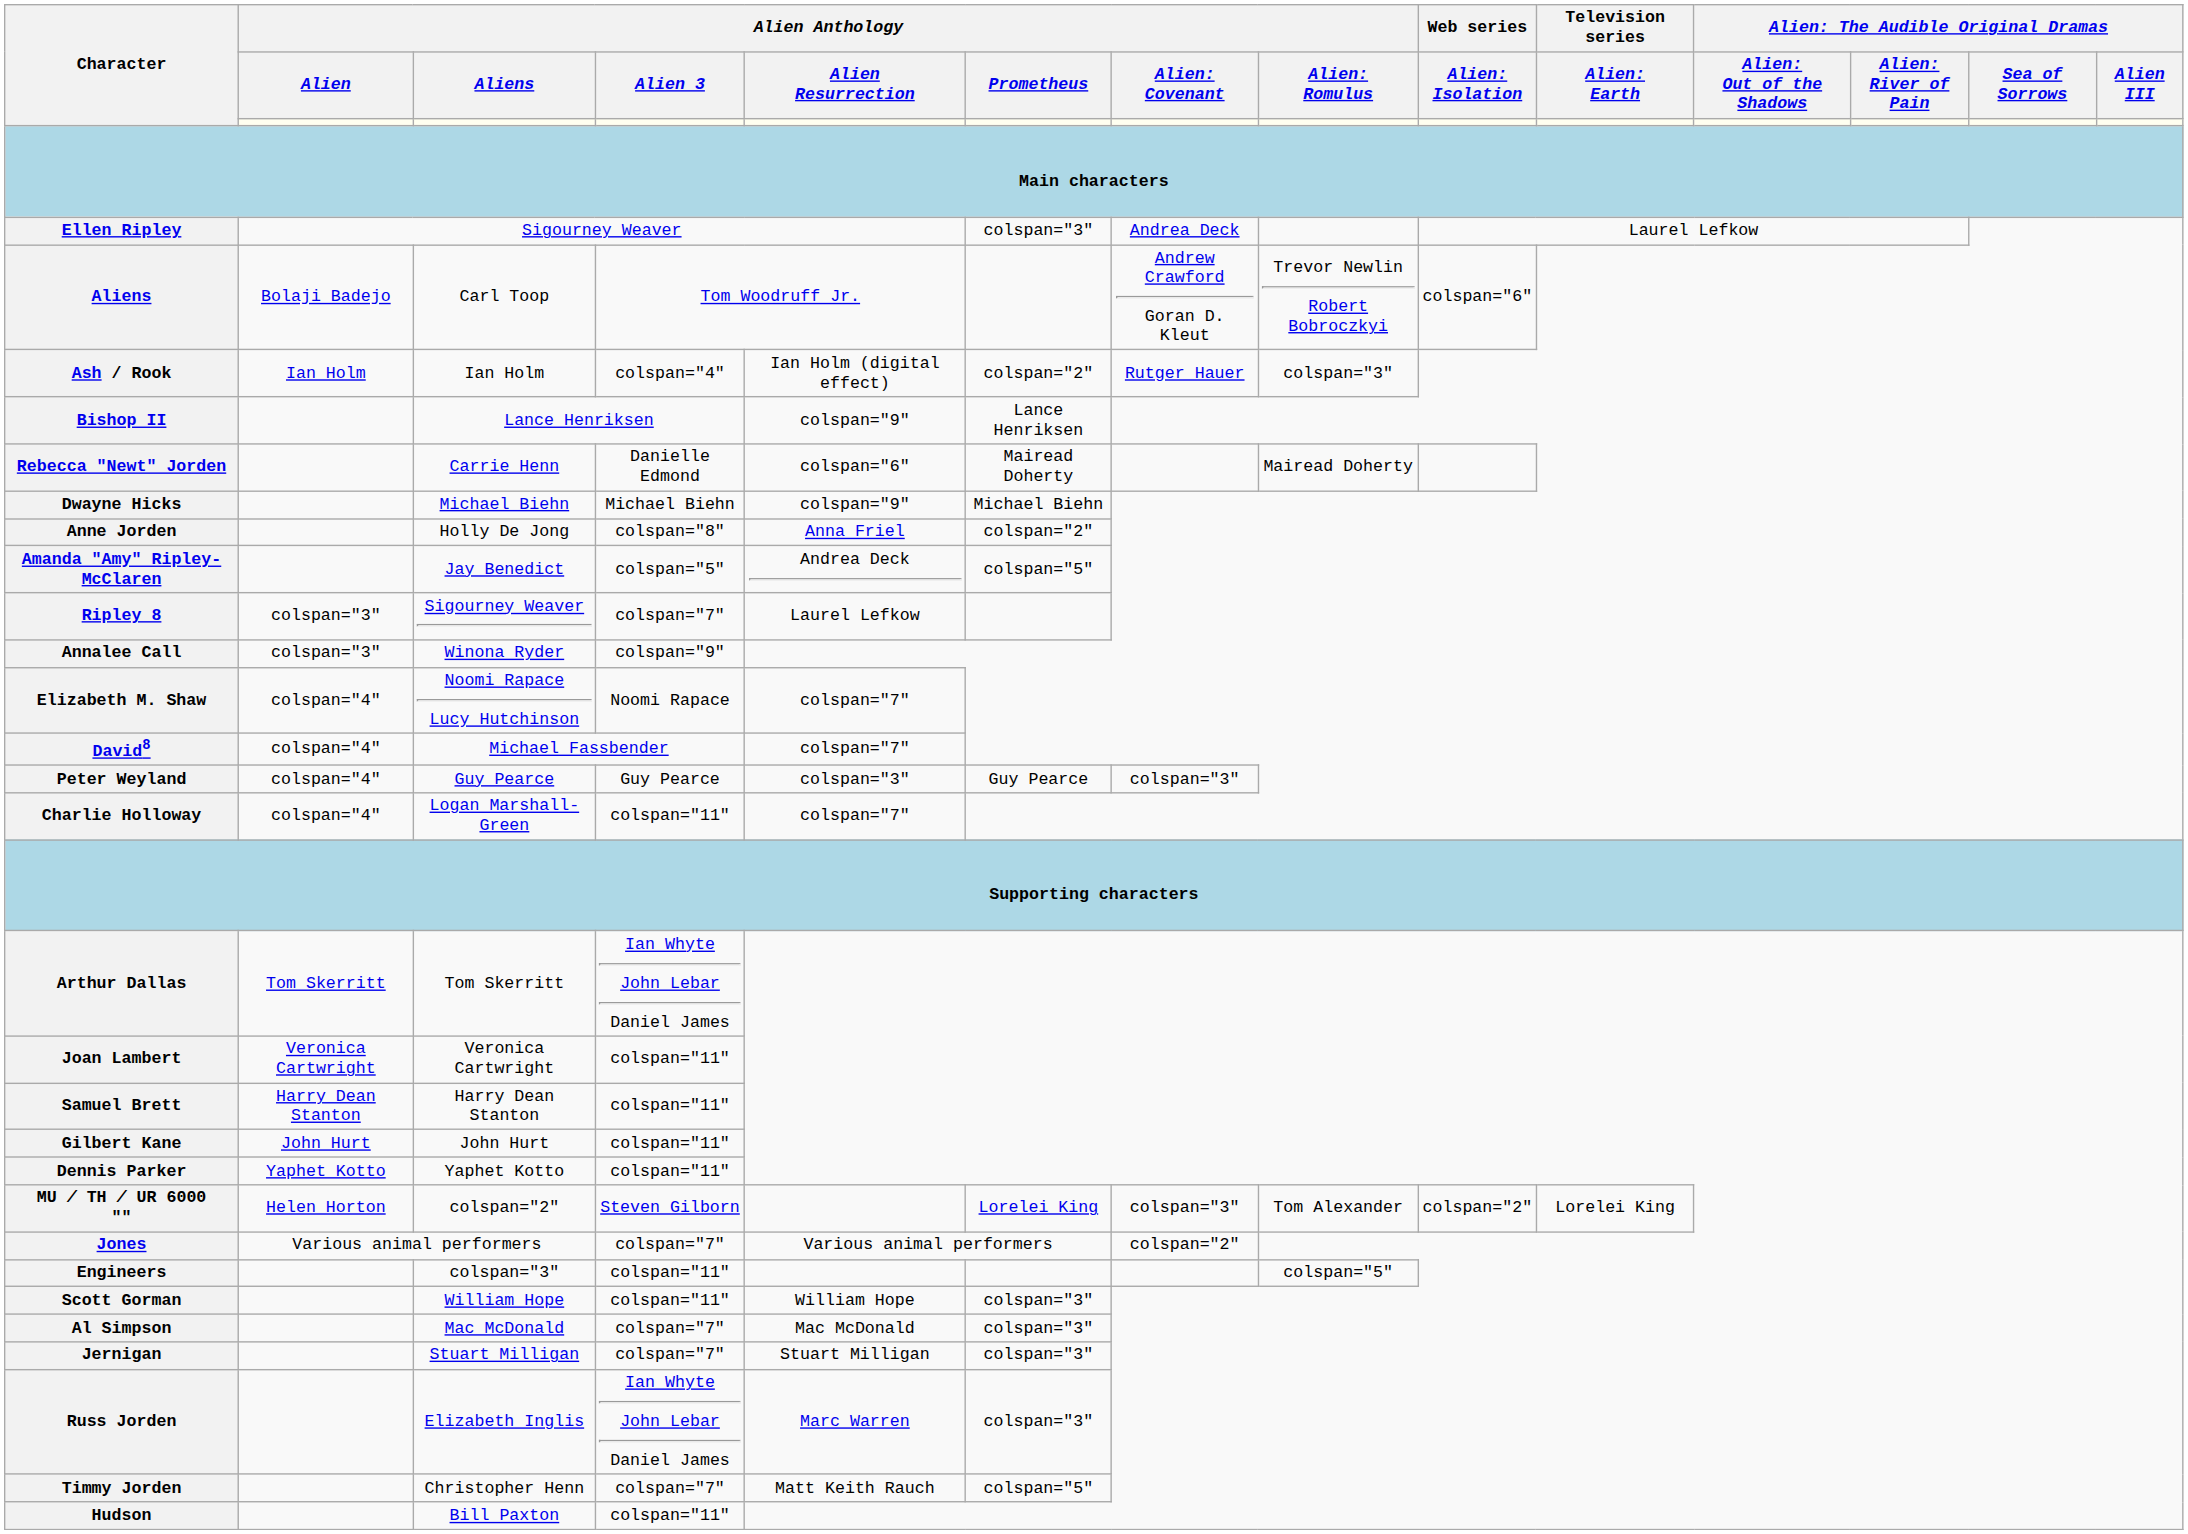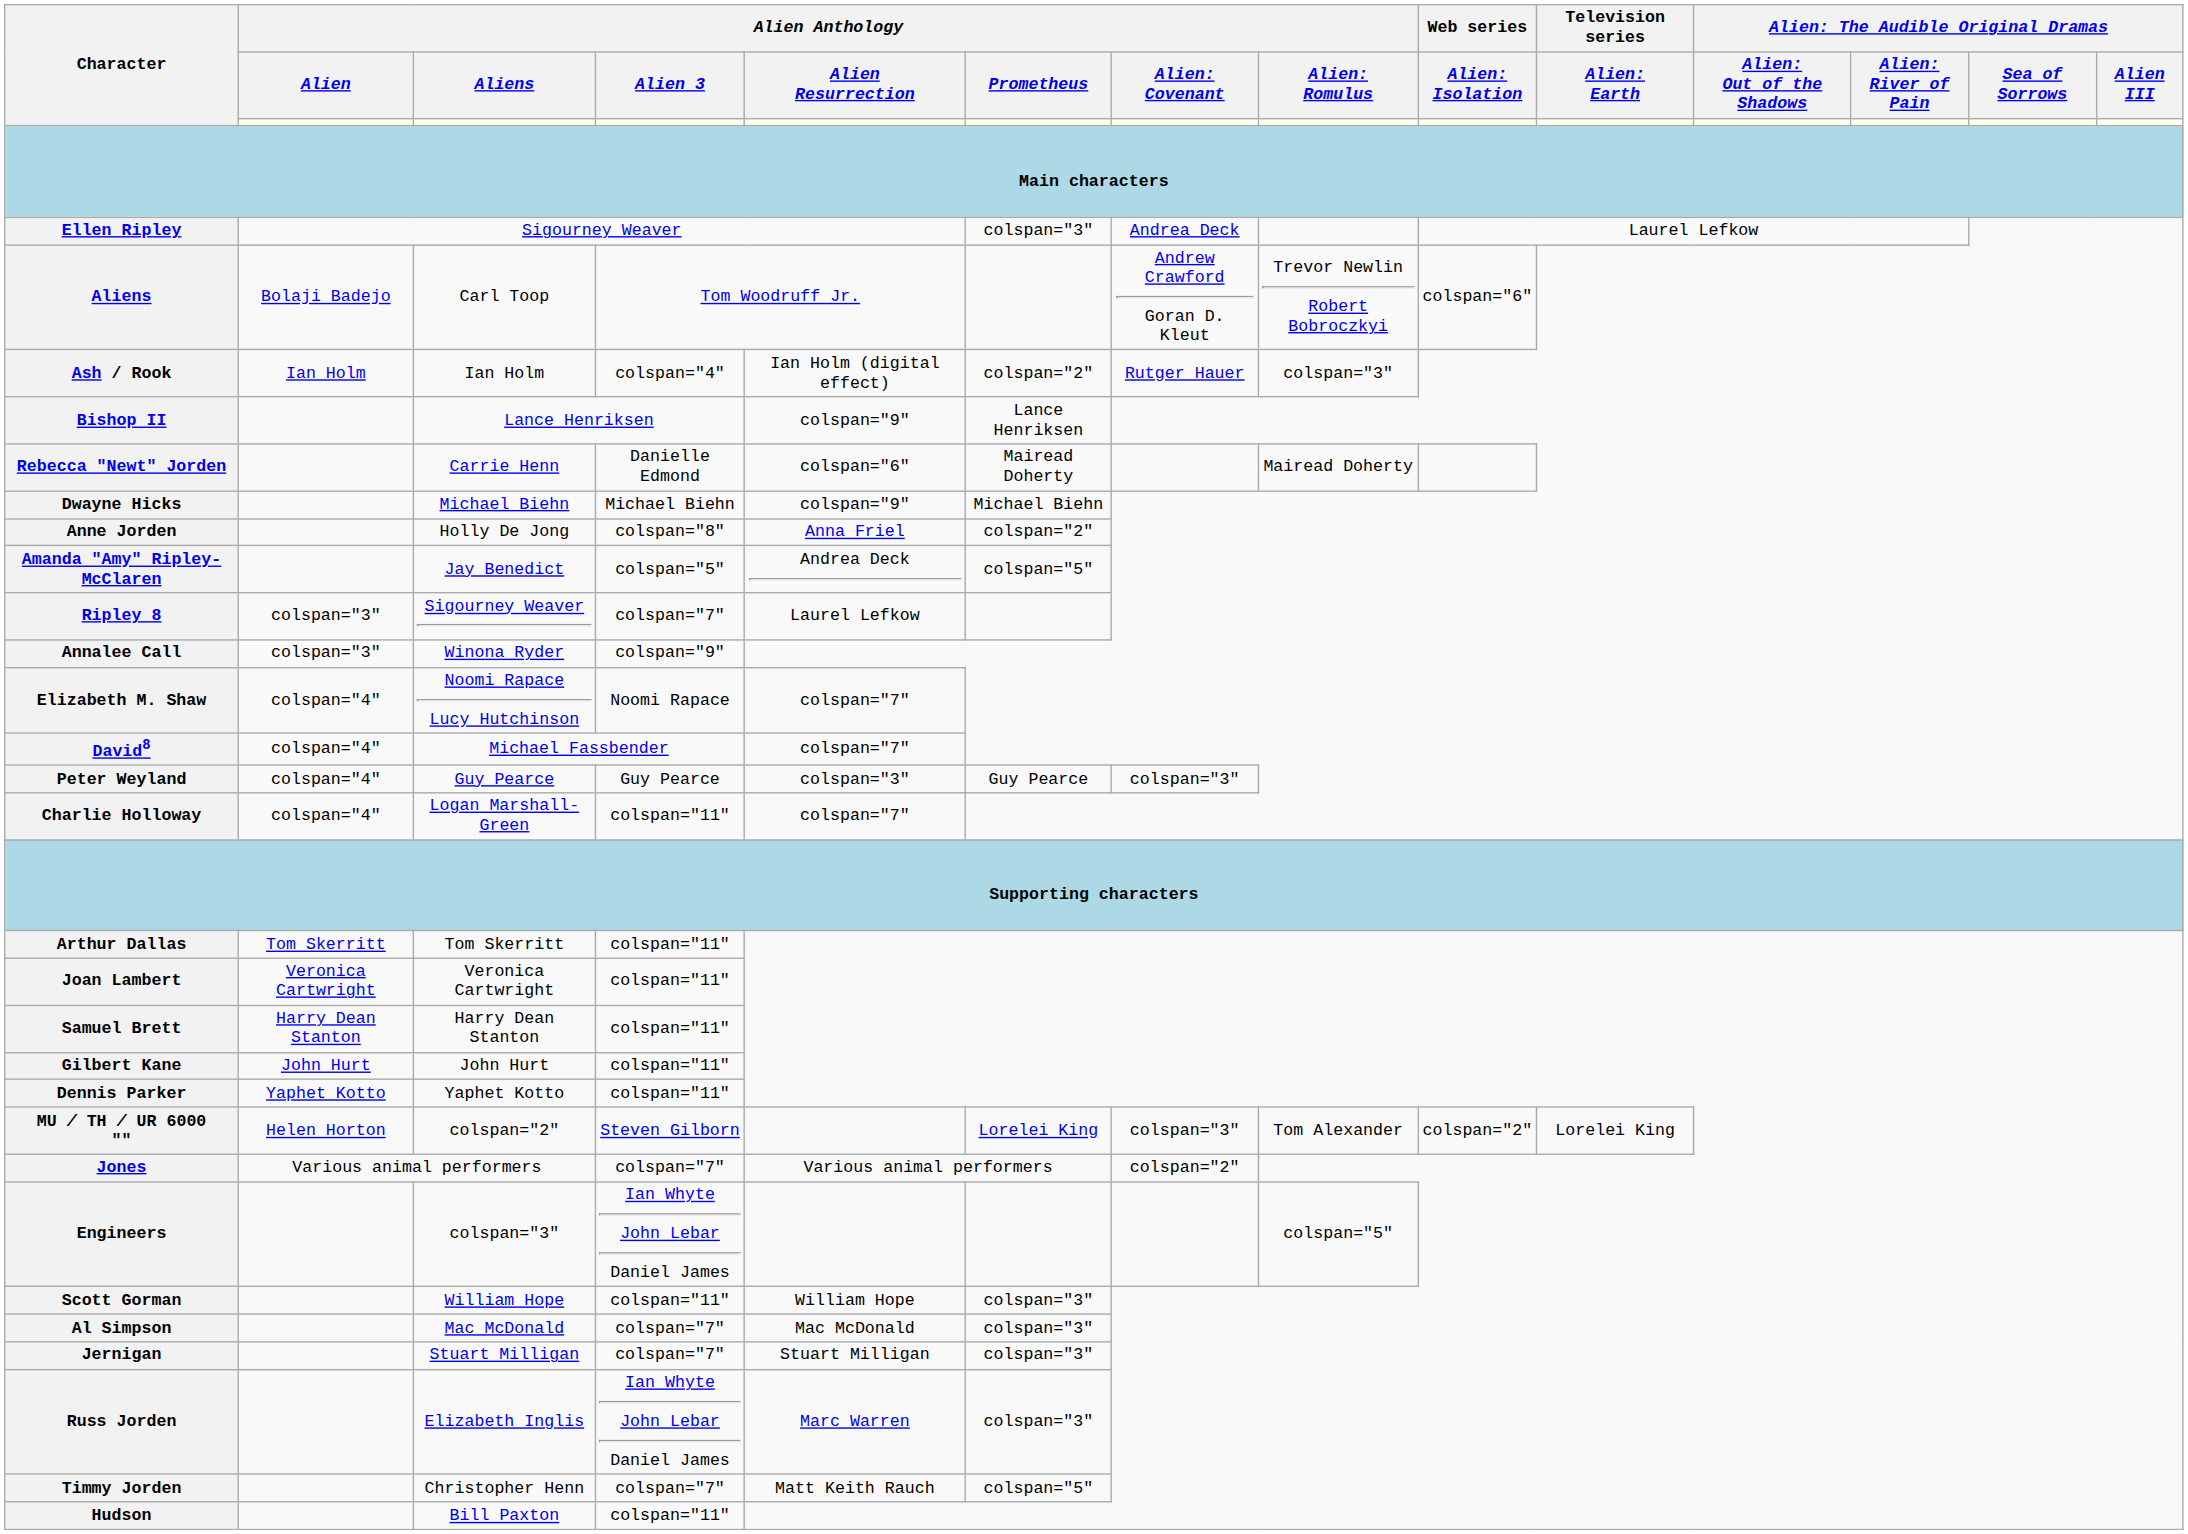Arthur Dallas | Alien Anthology / Alien 3: Ian Whyte John Lebar Daniel James -> colspan="11"
Engineers | Alien Anthology / Alien 3: colspan="11" -> Ian Whyte John Lebar Daniel James
